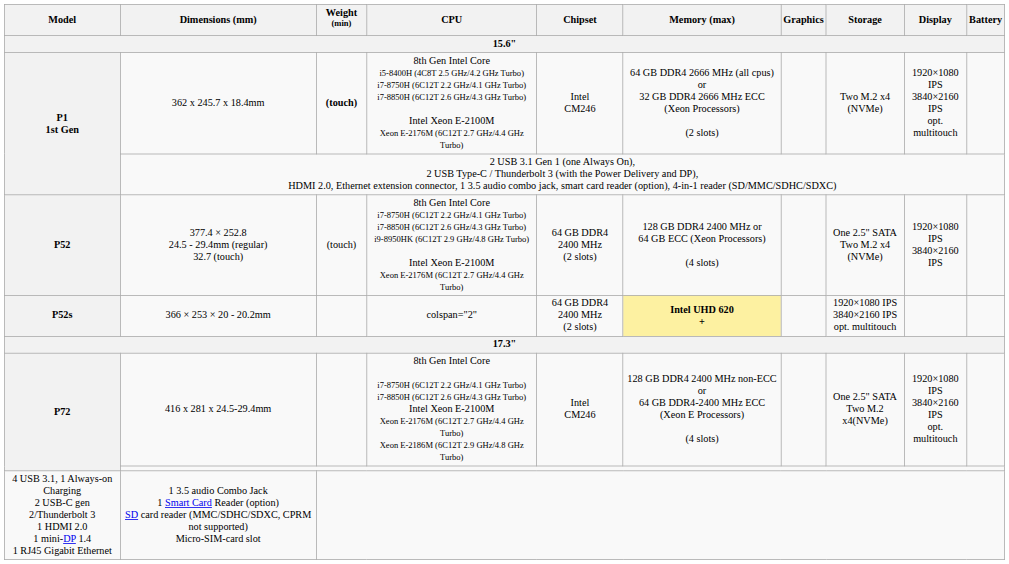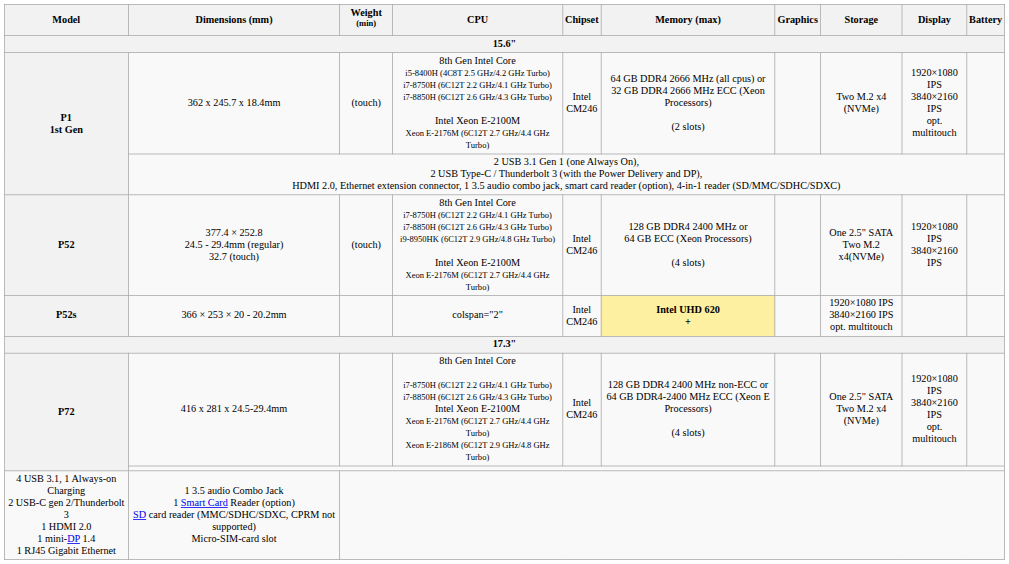362 x 245.7 x 18.4mm | Weight (min): bold -> normal
377.4 × 252.8 24.5 - 29.4mm (regular) 32.7 (touch) | Chipset: 64 GB DDR4 2400 MHz (2 slots) -> Intel CM246
377.4 × 252.8 24.5 - 29.4mm (regular) 32.7 (touch) | Storage: One 2.5" SATA Two M.2 x4 (NVMe) -> One 2.5" SATA Two M.2 x4(NVMe)
366 × 253 × 20 - 20.2mm | Chipset: 64 GB DDR4 2400 MHz (2 slots) -> Intel CM246
416 x 281 x 24.5-29.4mm | Storage: One 2.5" SATA Two M.2 x4(NVMe) -> One 2.5" SATA Two M.2 x4 (NVMe)
